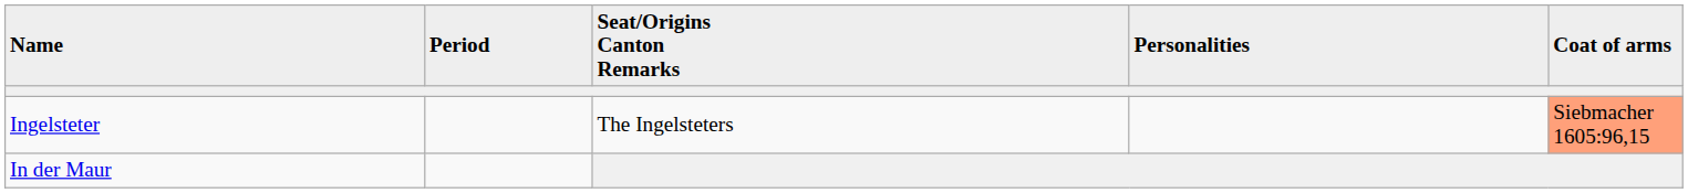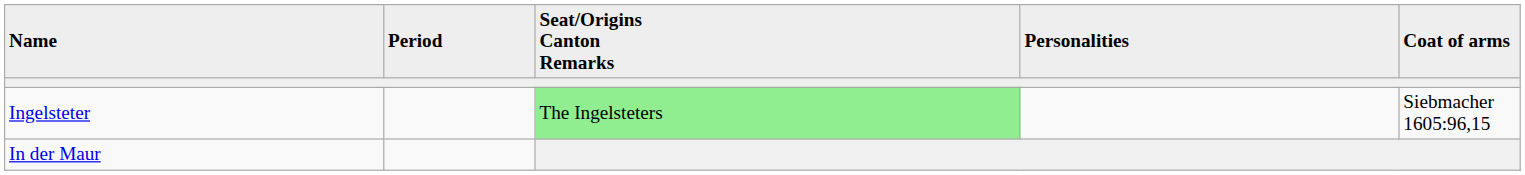Ingelsteter | Seat/Origins Canton Remarks: no background -> lightgreen background
Ingelsteter | Coat of arms: lightsalmon background -> no background
